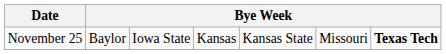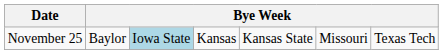November 25 | column 3: no background -> lightblue background
November 25 | column 7: bold -> normal
